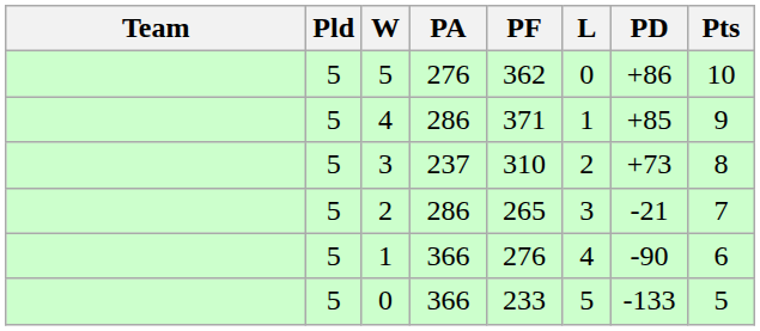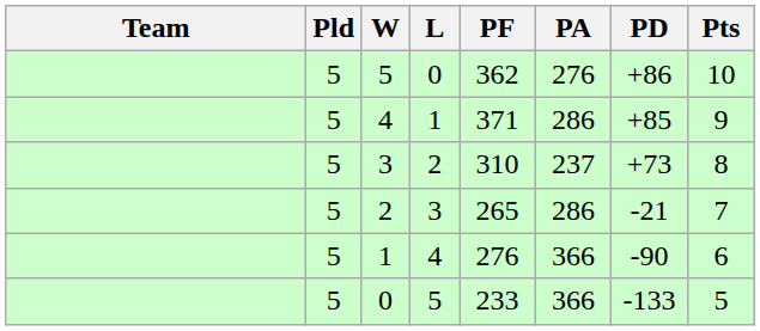columns swapped: L <-> PA
